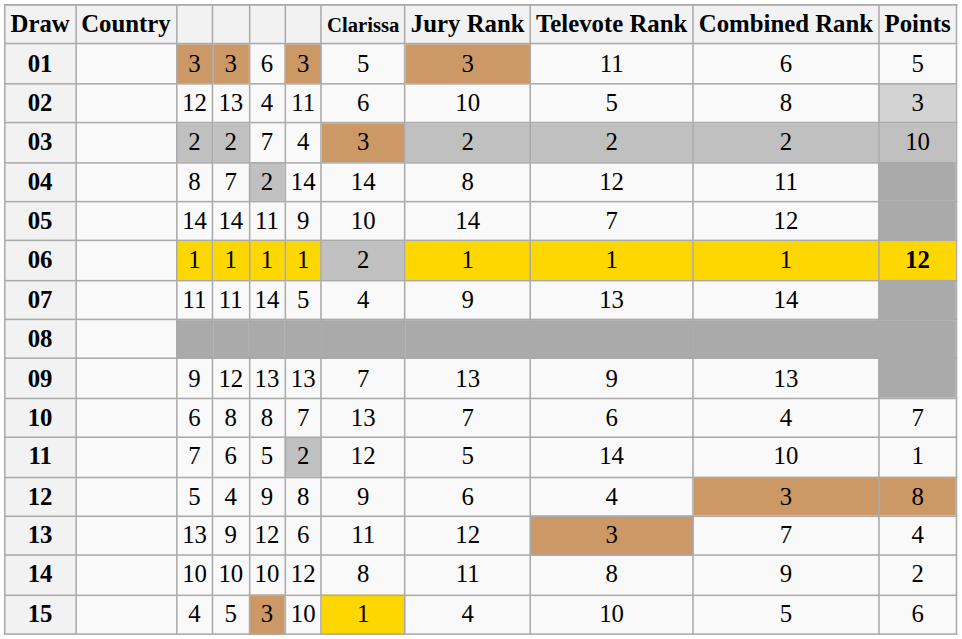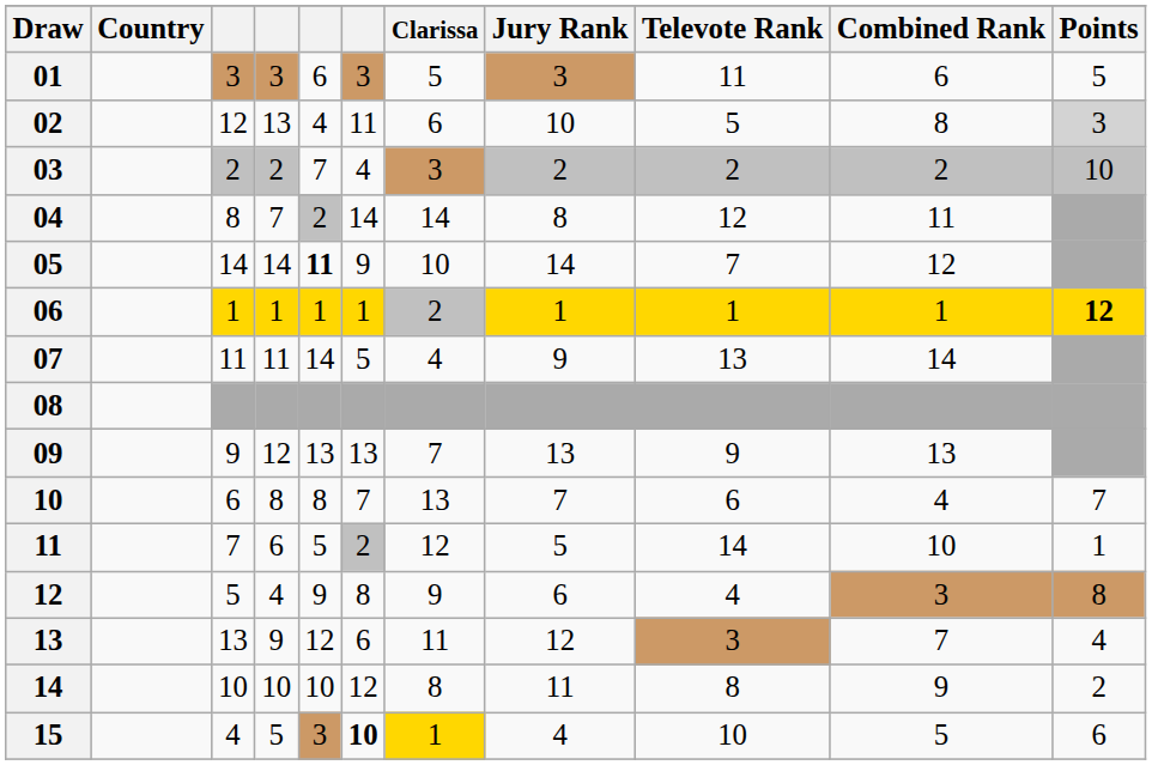05 | column 5: normal -> bold
15 | column 6: normal -> bold
